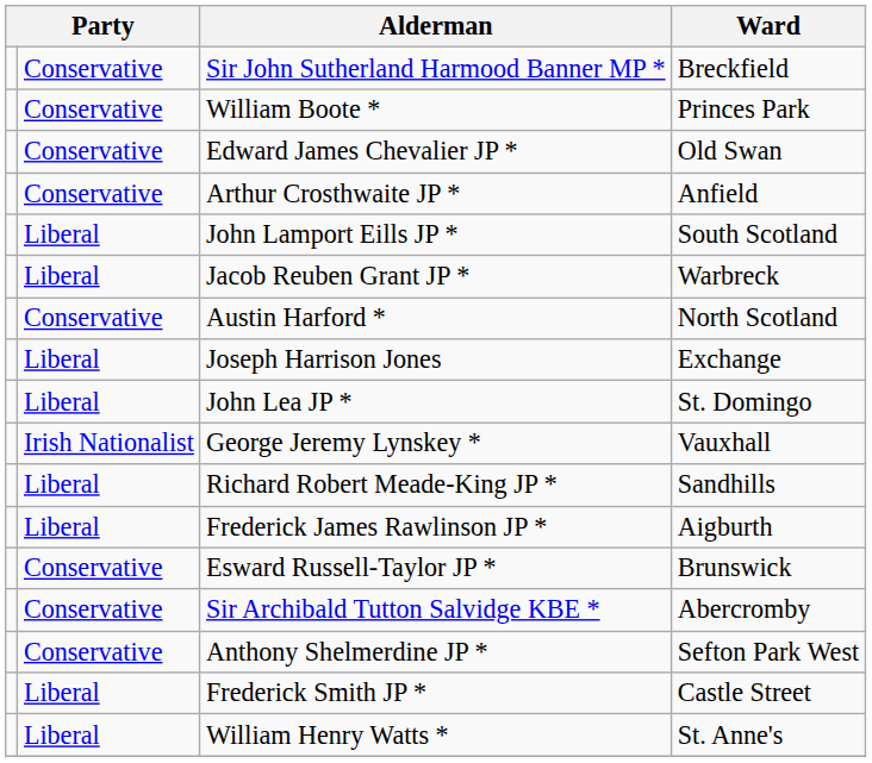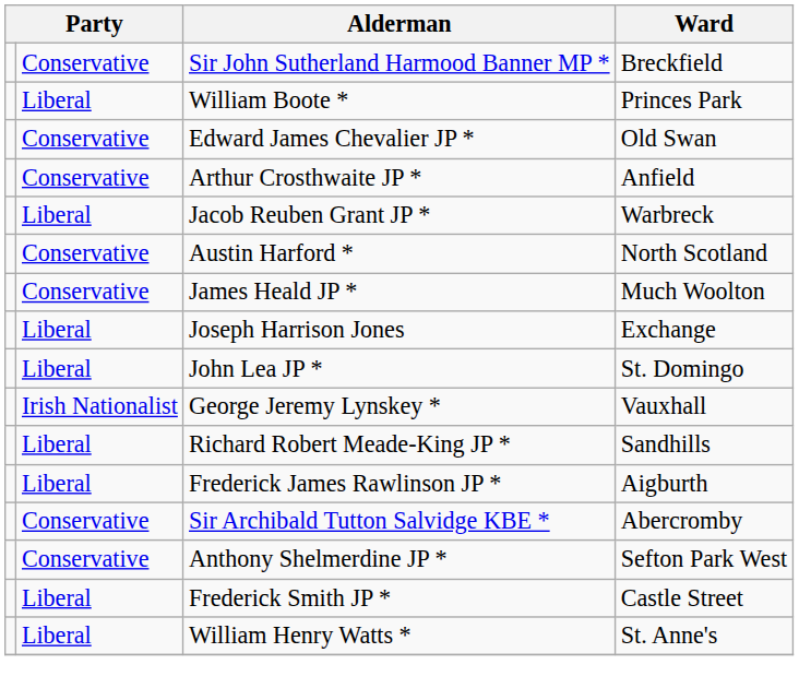William Boote * | column 2: Conservative -> Liberal
- row: Liberal | John Lamport Eills JP * | South Scotland
+ row: Conservative | James Heald JP * | Much Woolton
- row: Conservative | Esward Russell-Taylor JP * | Brunswick
